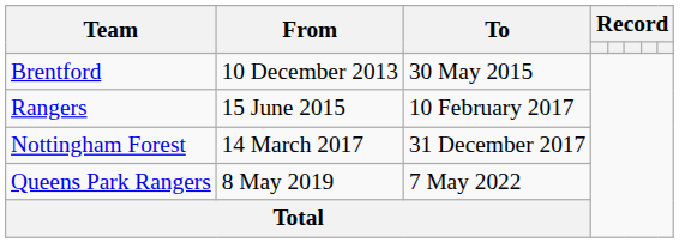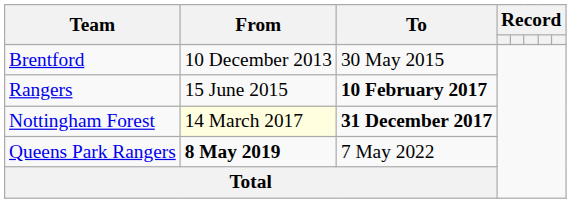Rangers | To: normal -> bold
Nottingham Forest | From: no background -> lightyellow background
Nottingham Forest | To: normal -> bold
Queens Park Rangers | From: normal -> bold
